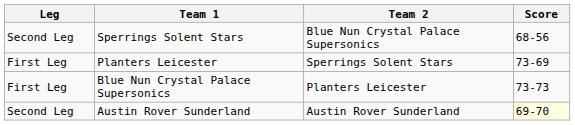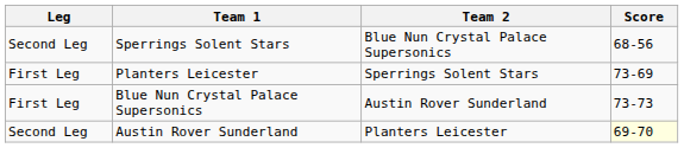row 4 | Team 2: Planters Leicester -> Austin Rover Sunderland
row 5 | Team 2: Austin Rover Sunderland -> Planters Leicester
